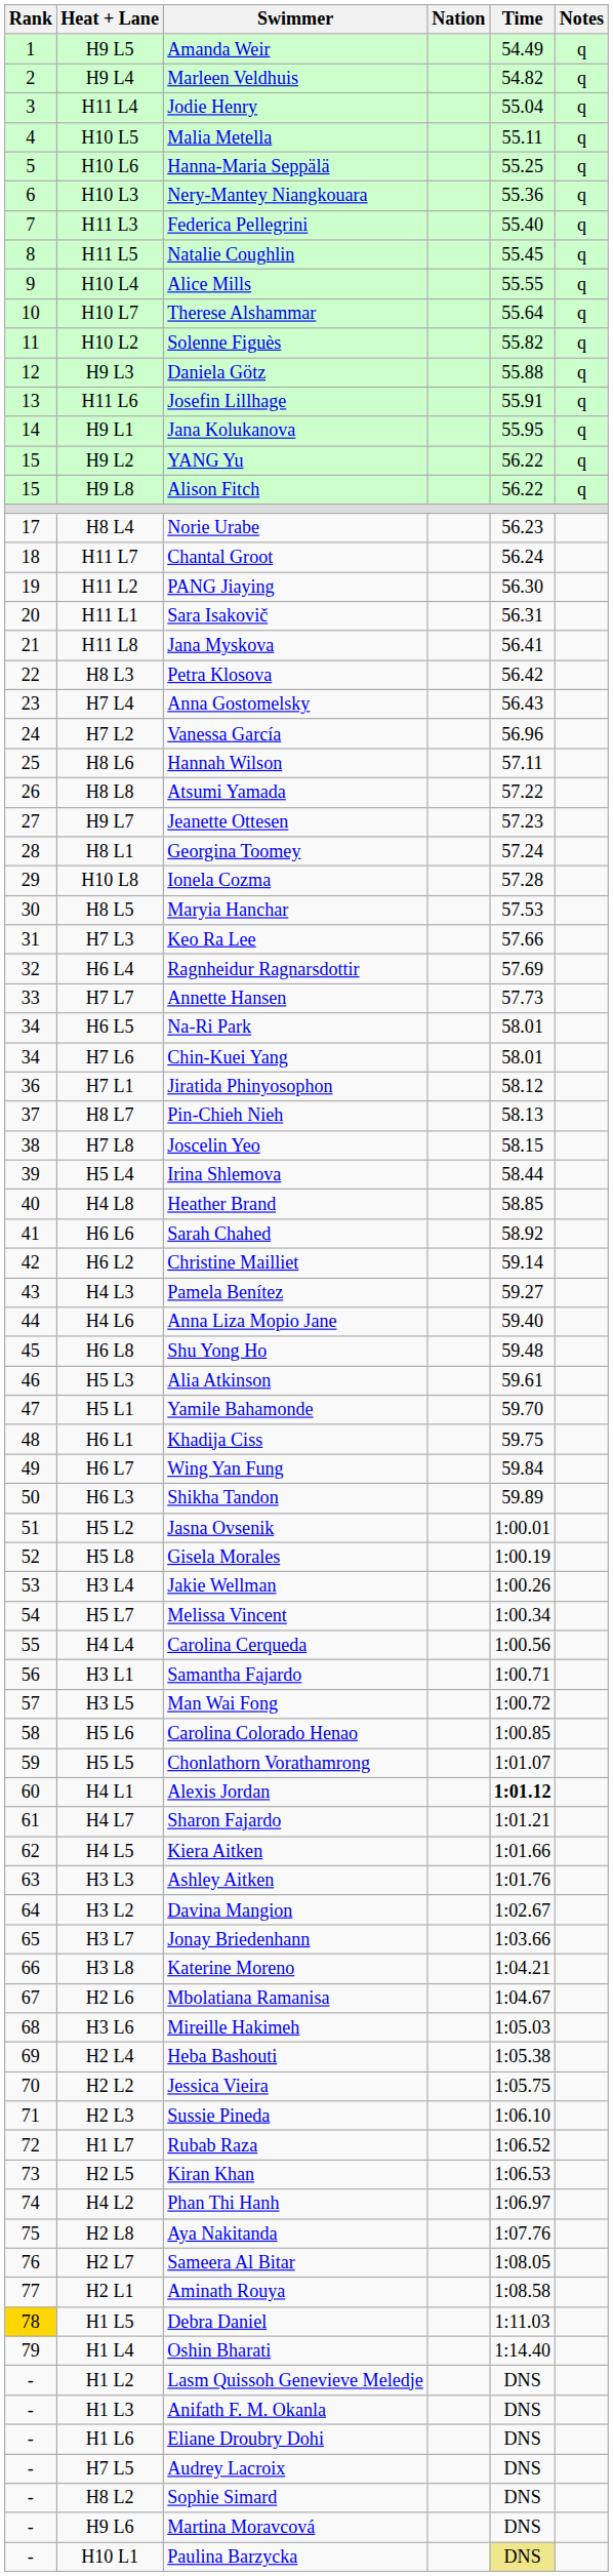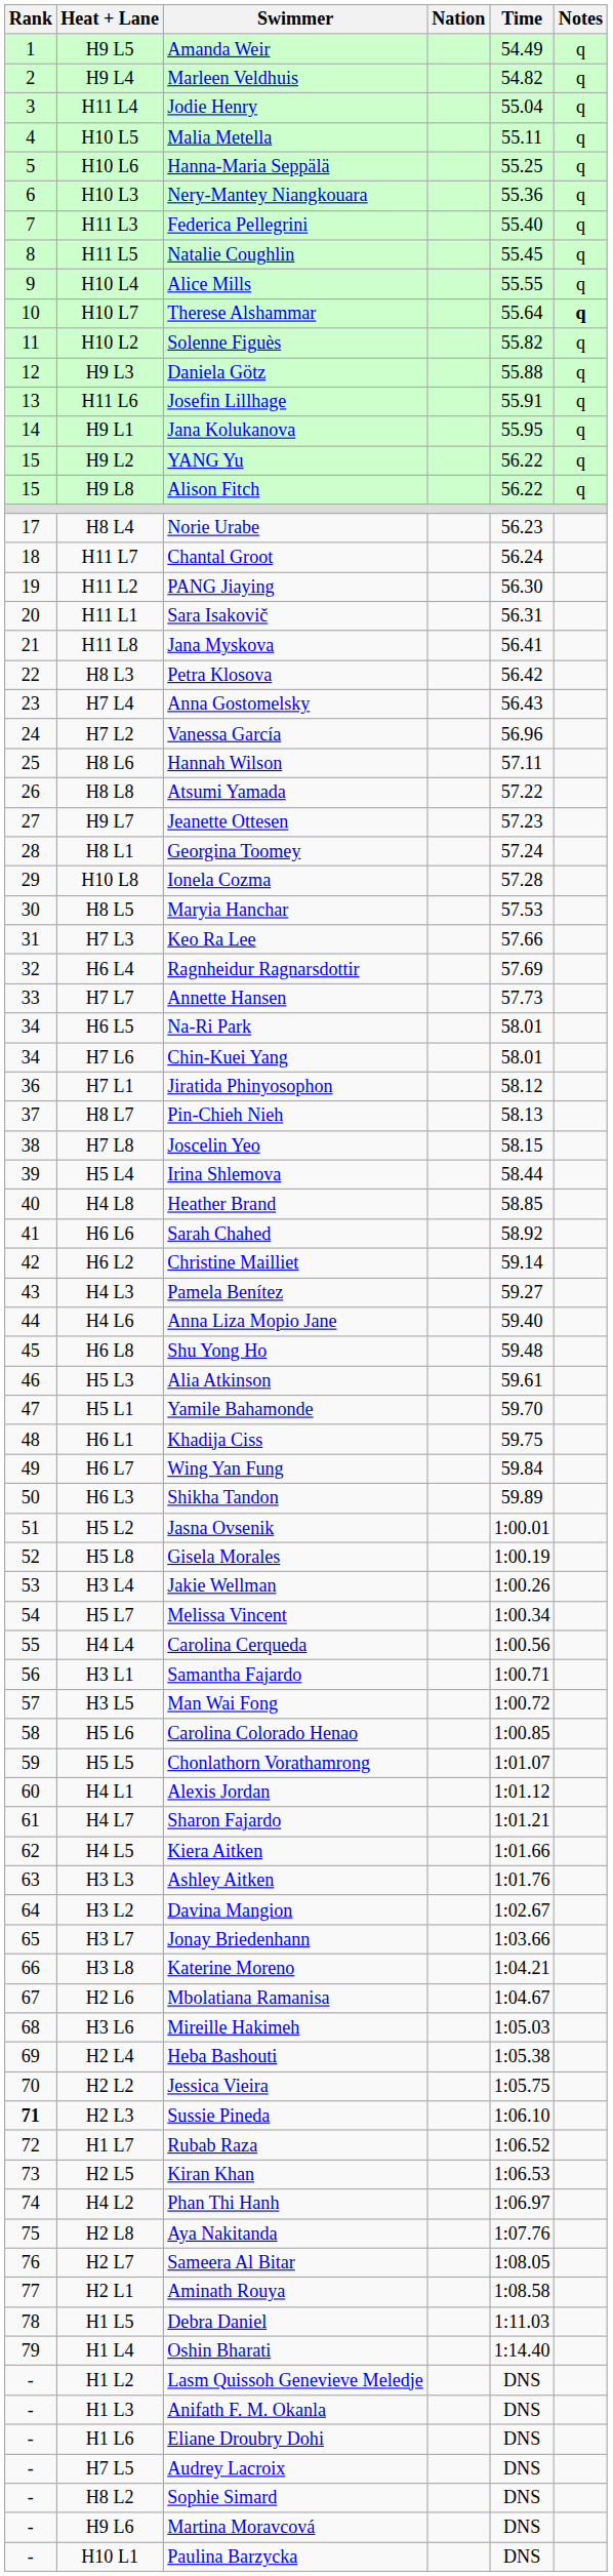H10 L7 | Notes: normal -> bold
H4 L1 | Time: bold -> normal
H2 L3 | Rank: normal -> bold
H1 L5 | Rank: gold background -> no background
H10 L1 | Time: khaki background -> no background
